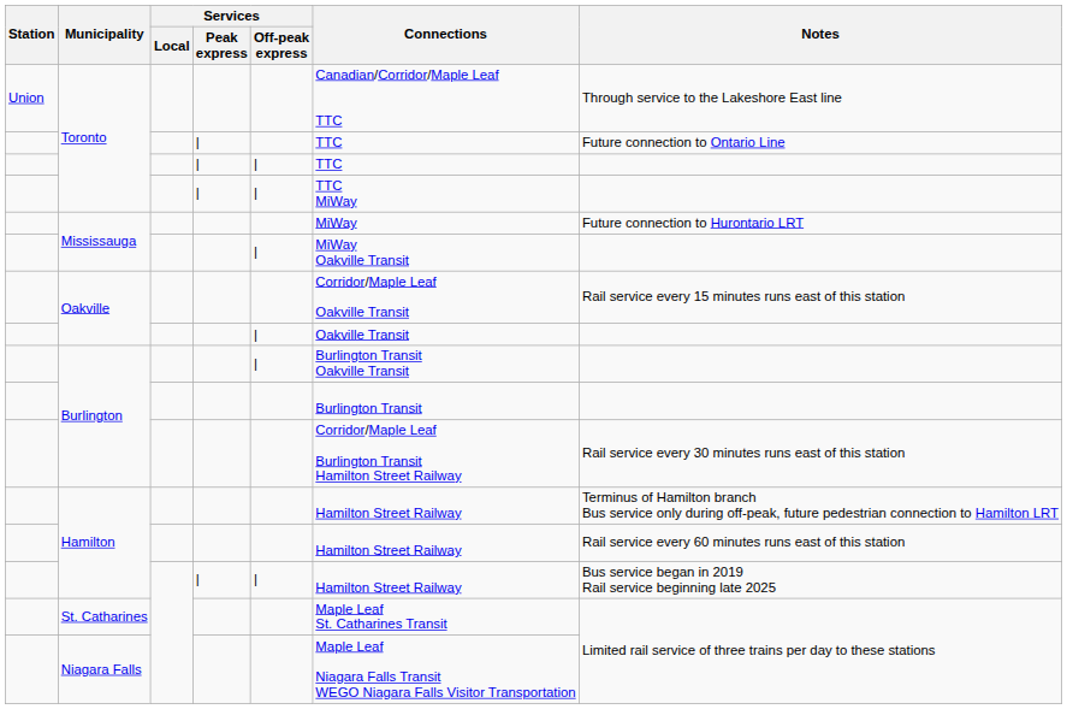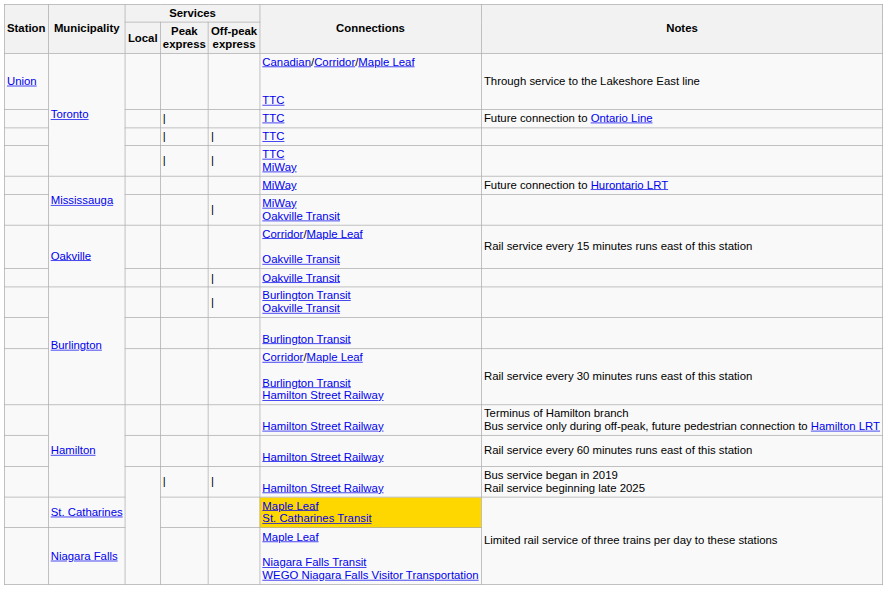St. Catharines | Connections: no background -> gold background
